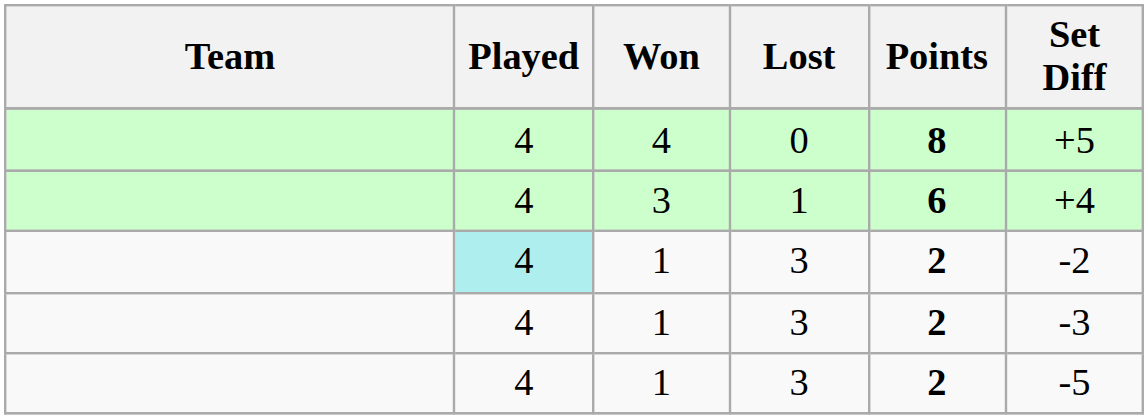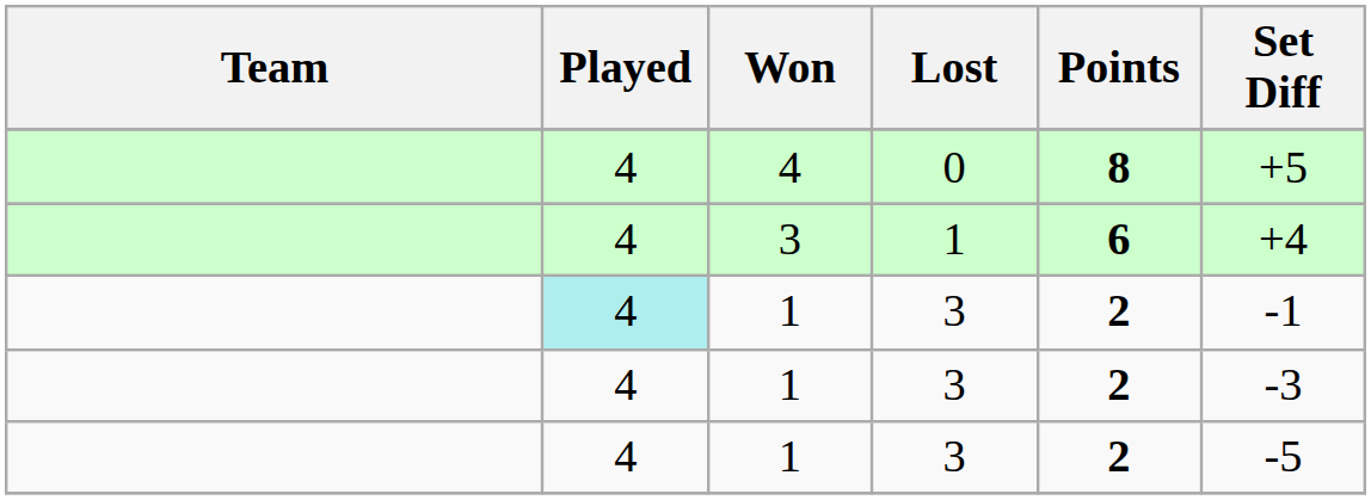row 4 | Set Diff: -2 -> -1
